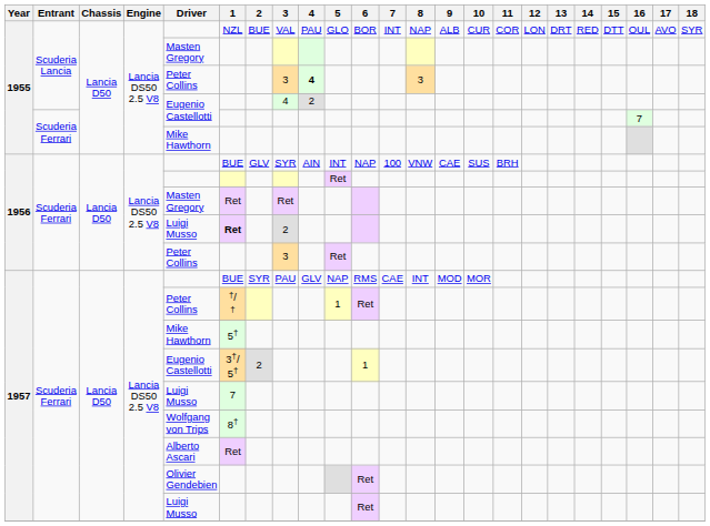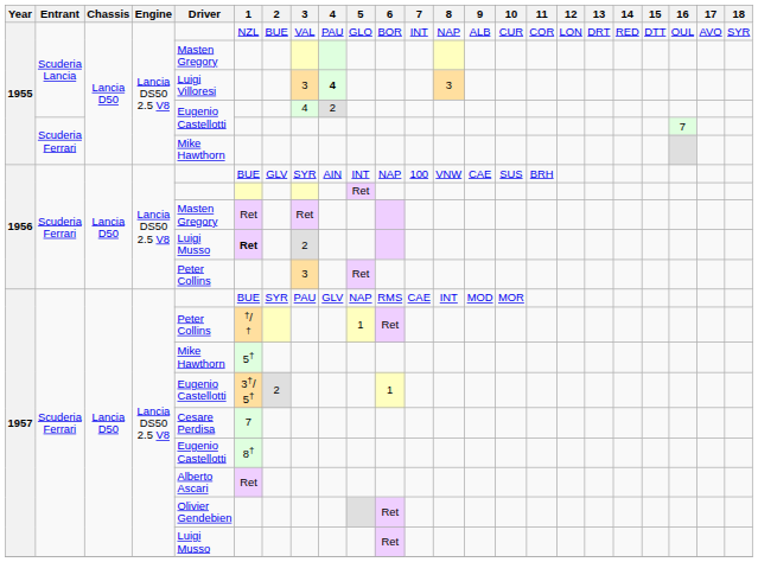row 4 | Driver: Peter Collins -> Luigi Villoresi
row 17 | Driver: Luigi Musso -> Cesare Perdisa
row 18 | Driver: Wolfgang von Trips -> Eugenio Castellotti
